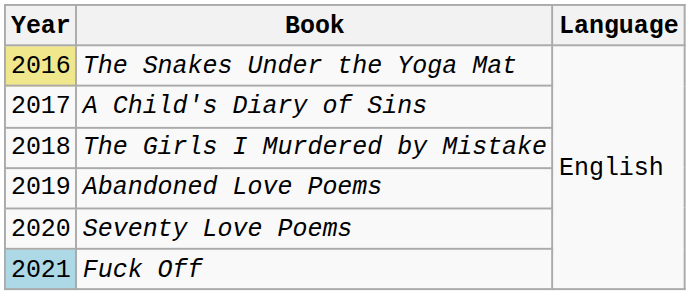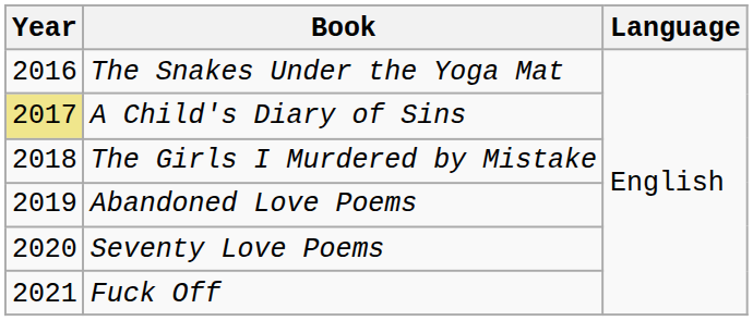The Snakes Under the Yoga Mat | Year: khaki background -> no background
A Child's Diary of Sins | Year: no background -> khaki background
Fuck Off | Year: lightblue background -> no background
